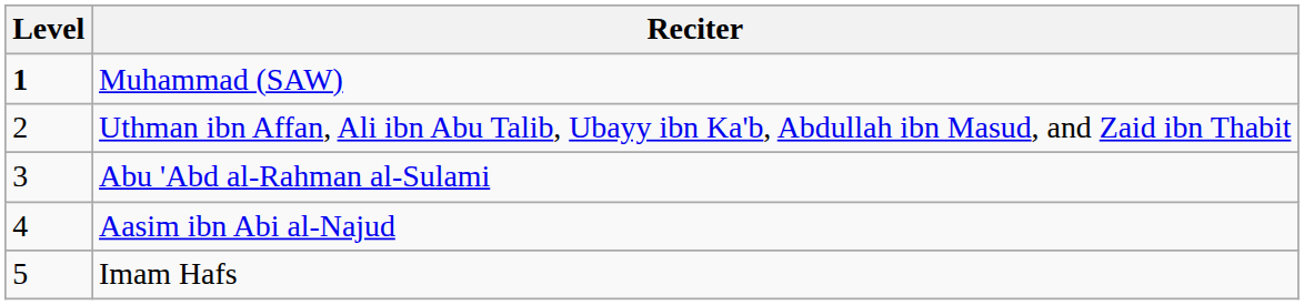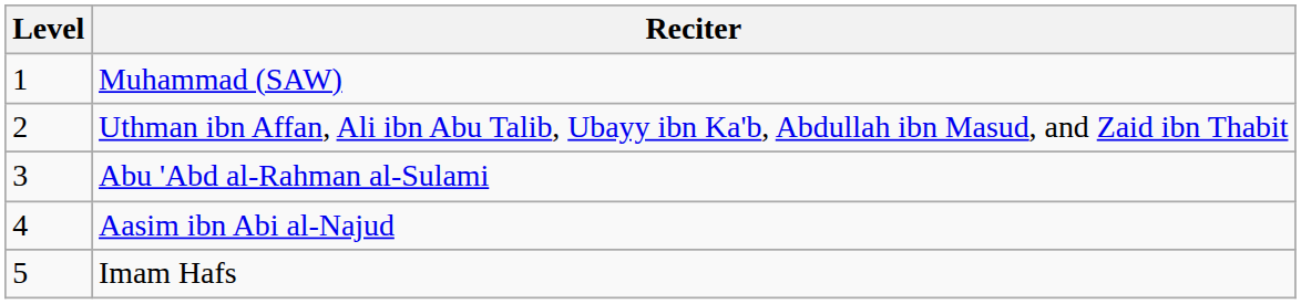Muhammad (SAW) | Level: bold -> normal
